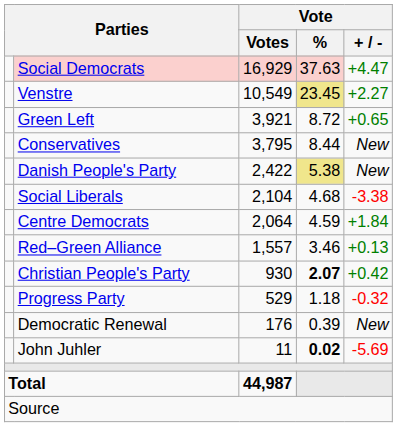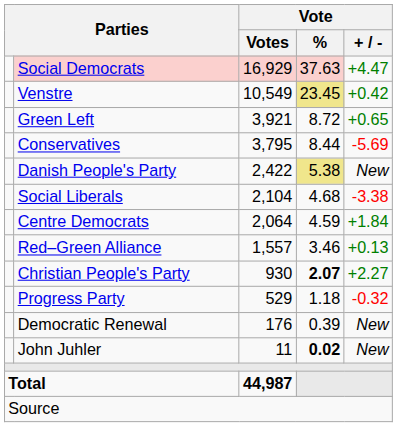Venstre | Vote / + / -: +2.27 -> +0.42
Conservatives | Vote / + / -: New -> -5.69
Christian People's Party | Vote / + / -: +0.42 -> +2.27
John Juhler | Vote / + / -: -5.69 -> New
